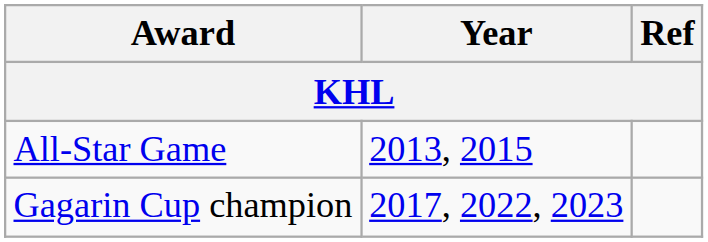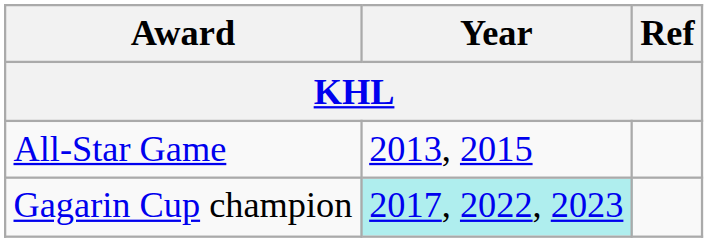Gagarin Cup champion | Year: no background -> paleturquoise background
